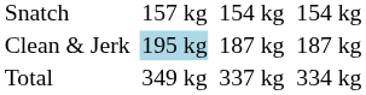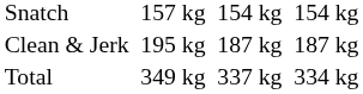Clean & Jerk | column 2: lightblue background -> no background
